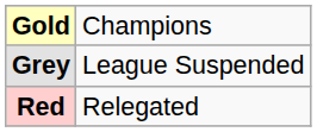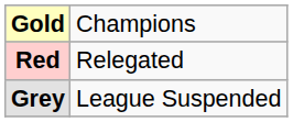rows swapped: Red <-> Grey
